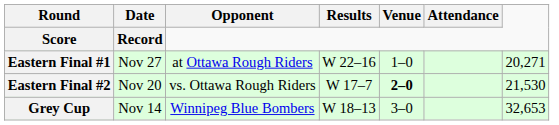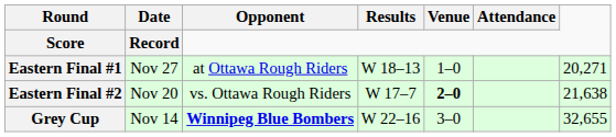Eastern Final #1 | Results: W 22–16 -> W 18–13
Eastern Final #2 | column 7: 21,530 -> 21,638
Grey Cup | Opponent: normal -> bold
Grey Cup | Results: W 18–13 -> W 22–16
Grey Cup | column 7: 32,653 -> 32,655
